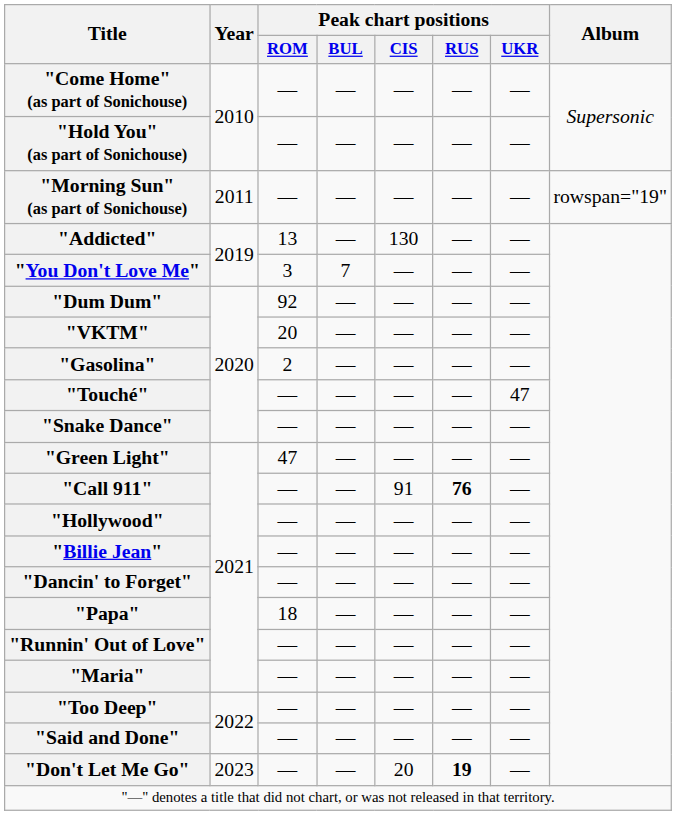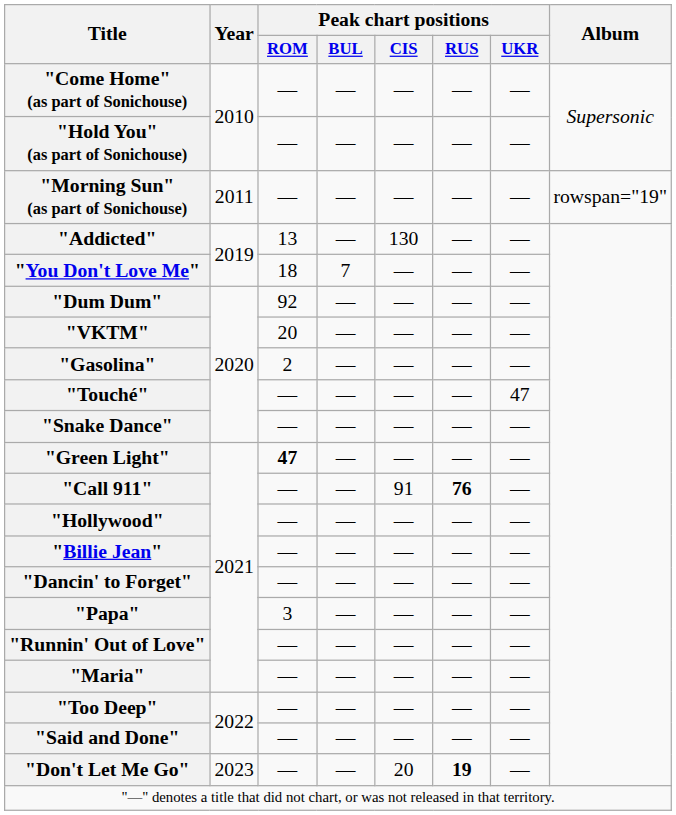"You Don't Love Me" | Peak chart positions / ROM: 3 -> 18
"Green Light" | Peak chart positions / ROM: normal -> bold
"Papa" | Peak chart positions / ROM: 18 -> 3
